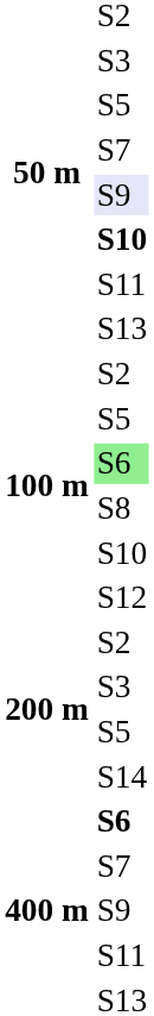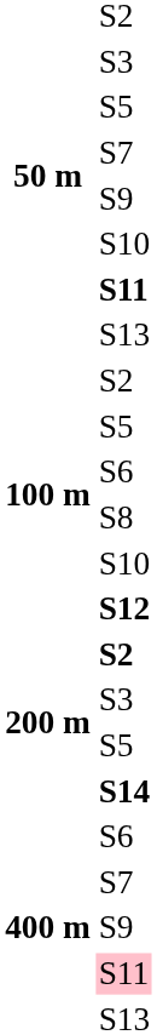50 m / S9 | column 2: lavender background -> no background
50 m / S10 | column 2: bold -> normal
50 m / S11 | column 2: normal -> bold
100 m / S6 | column 2: lightgreen background -> no background
S12 | column 2: normal -> bold
200 m / S2 | column 2: normal -> bold
S14 | column 2: normal -> bold
400 m / S6 | column 2: bold -> normal
400 m / S11 | column 2: no background -> pink background
